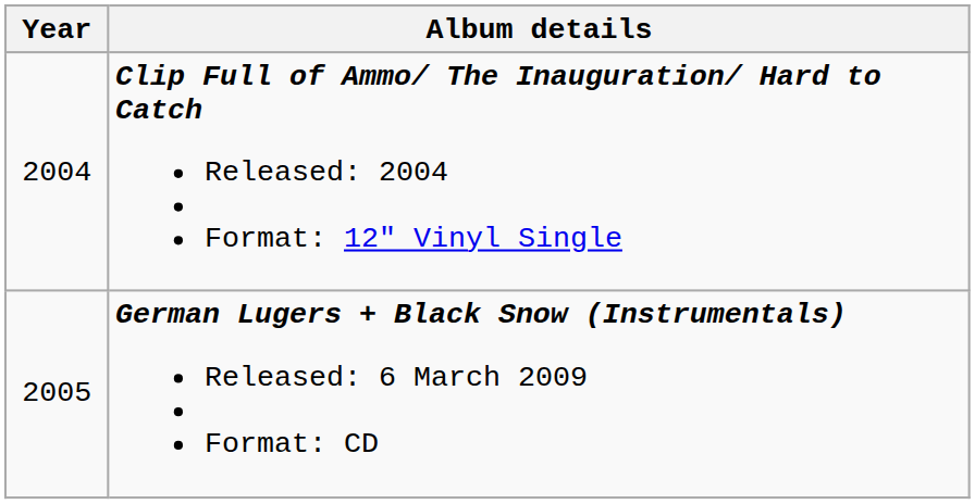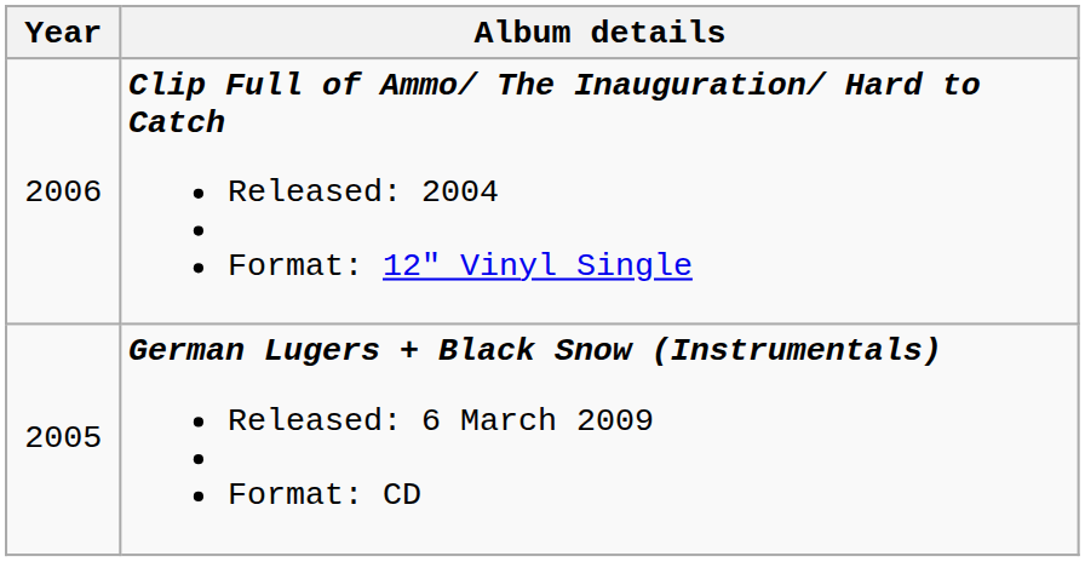row 2 | Year: 2004 -> 2006
